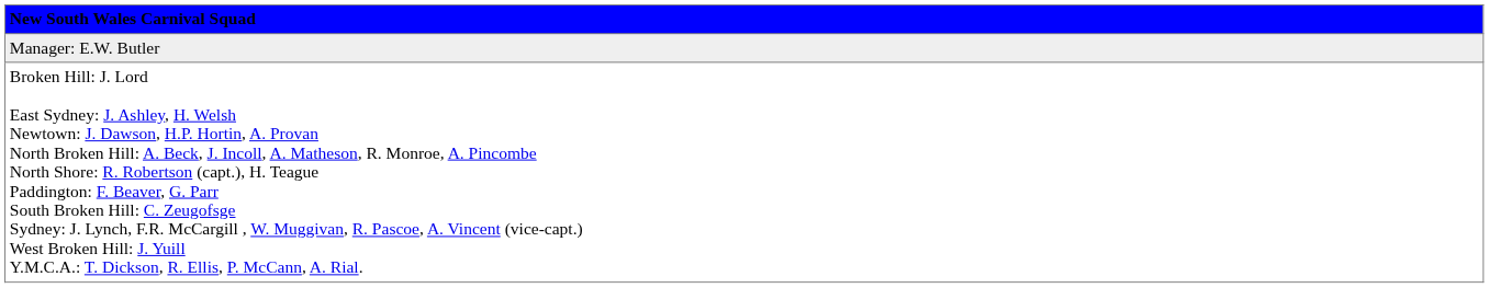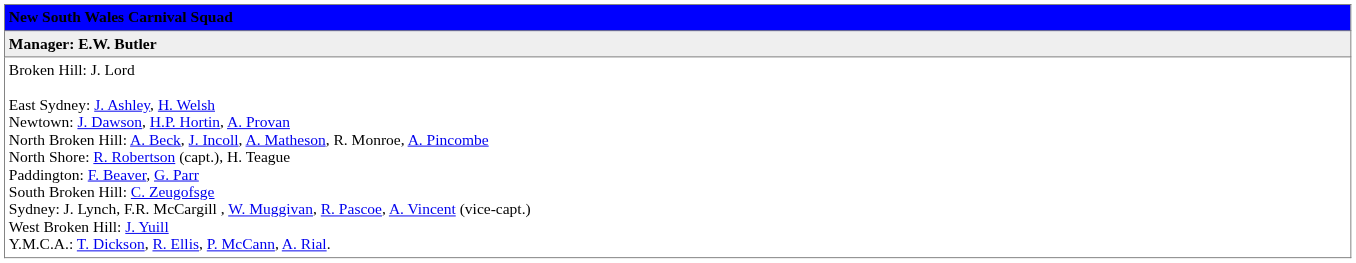Manager: E.W. Butler | column 1: normal -> bold
